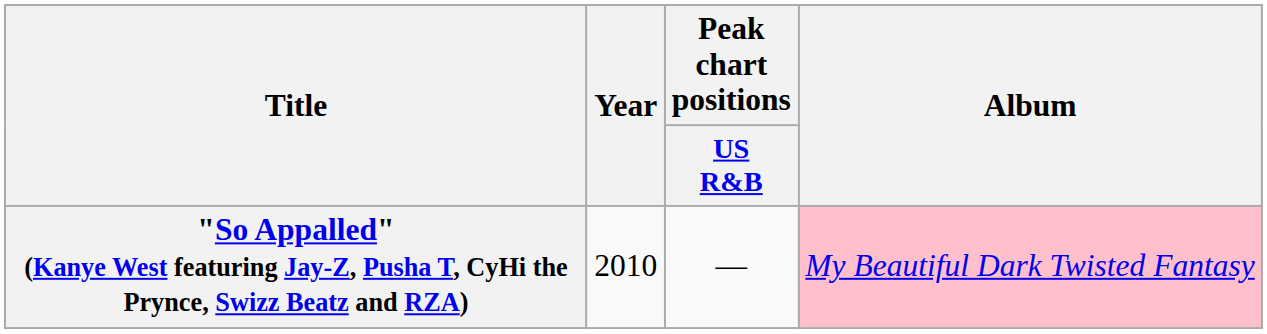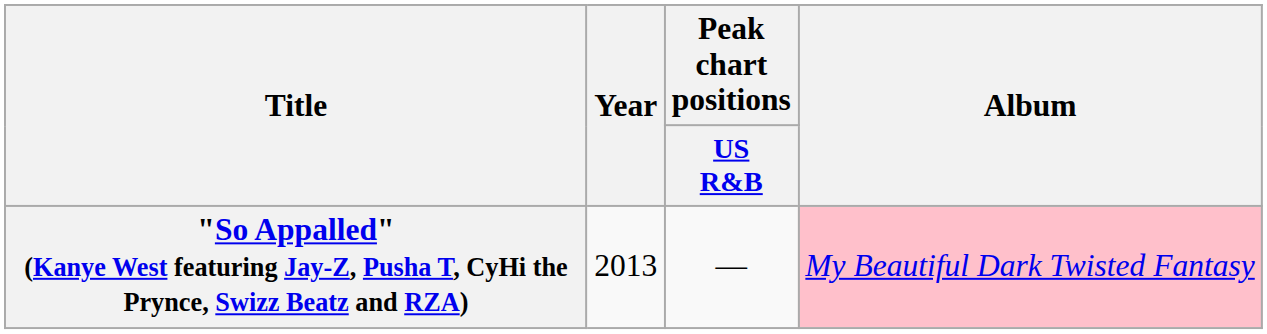row 3 | Year: 2010 -> 2013
